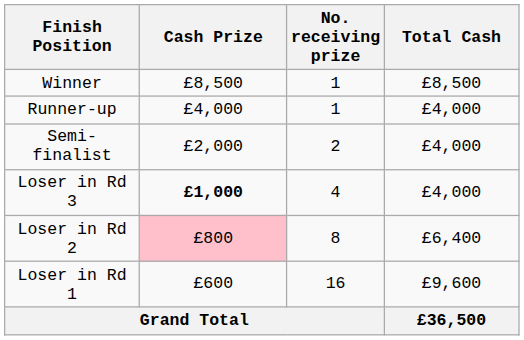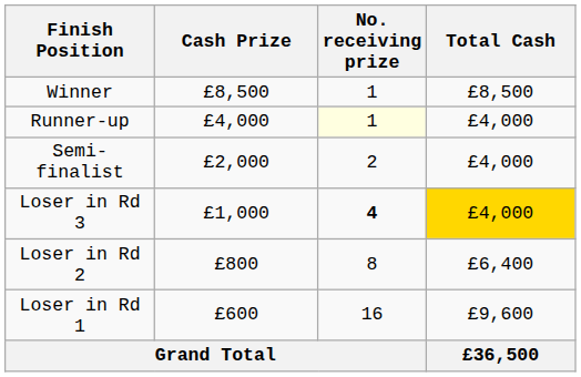Runner-up | No. receiving prize: no background -> lightyellow background
Loser in Rd 3 | Cash Prize: bold -> normal
Loser in Rd 3 | No. receiving prize: normal -> bold
Loser in Rd 3 | Total Cash: no background -> gold background
Loser in Rd 2 | Cash Prize: pink background -> no background
